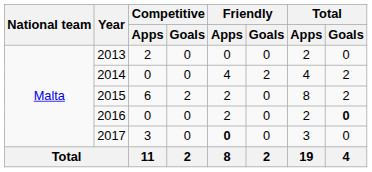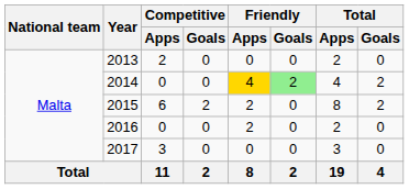2014 | Friendly / Apps: no background -> gold background
2014 | Friendly / Goals: no background -> lightgreen background
2016 | Total / Goals: bold -> normal
2017 | Friendly / Apps: bold -> normal
